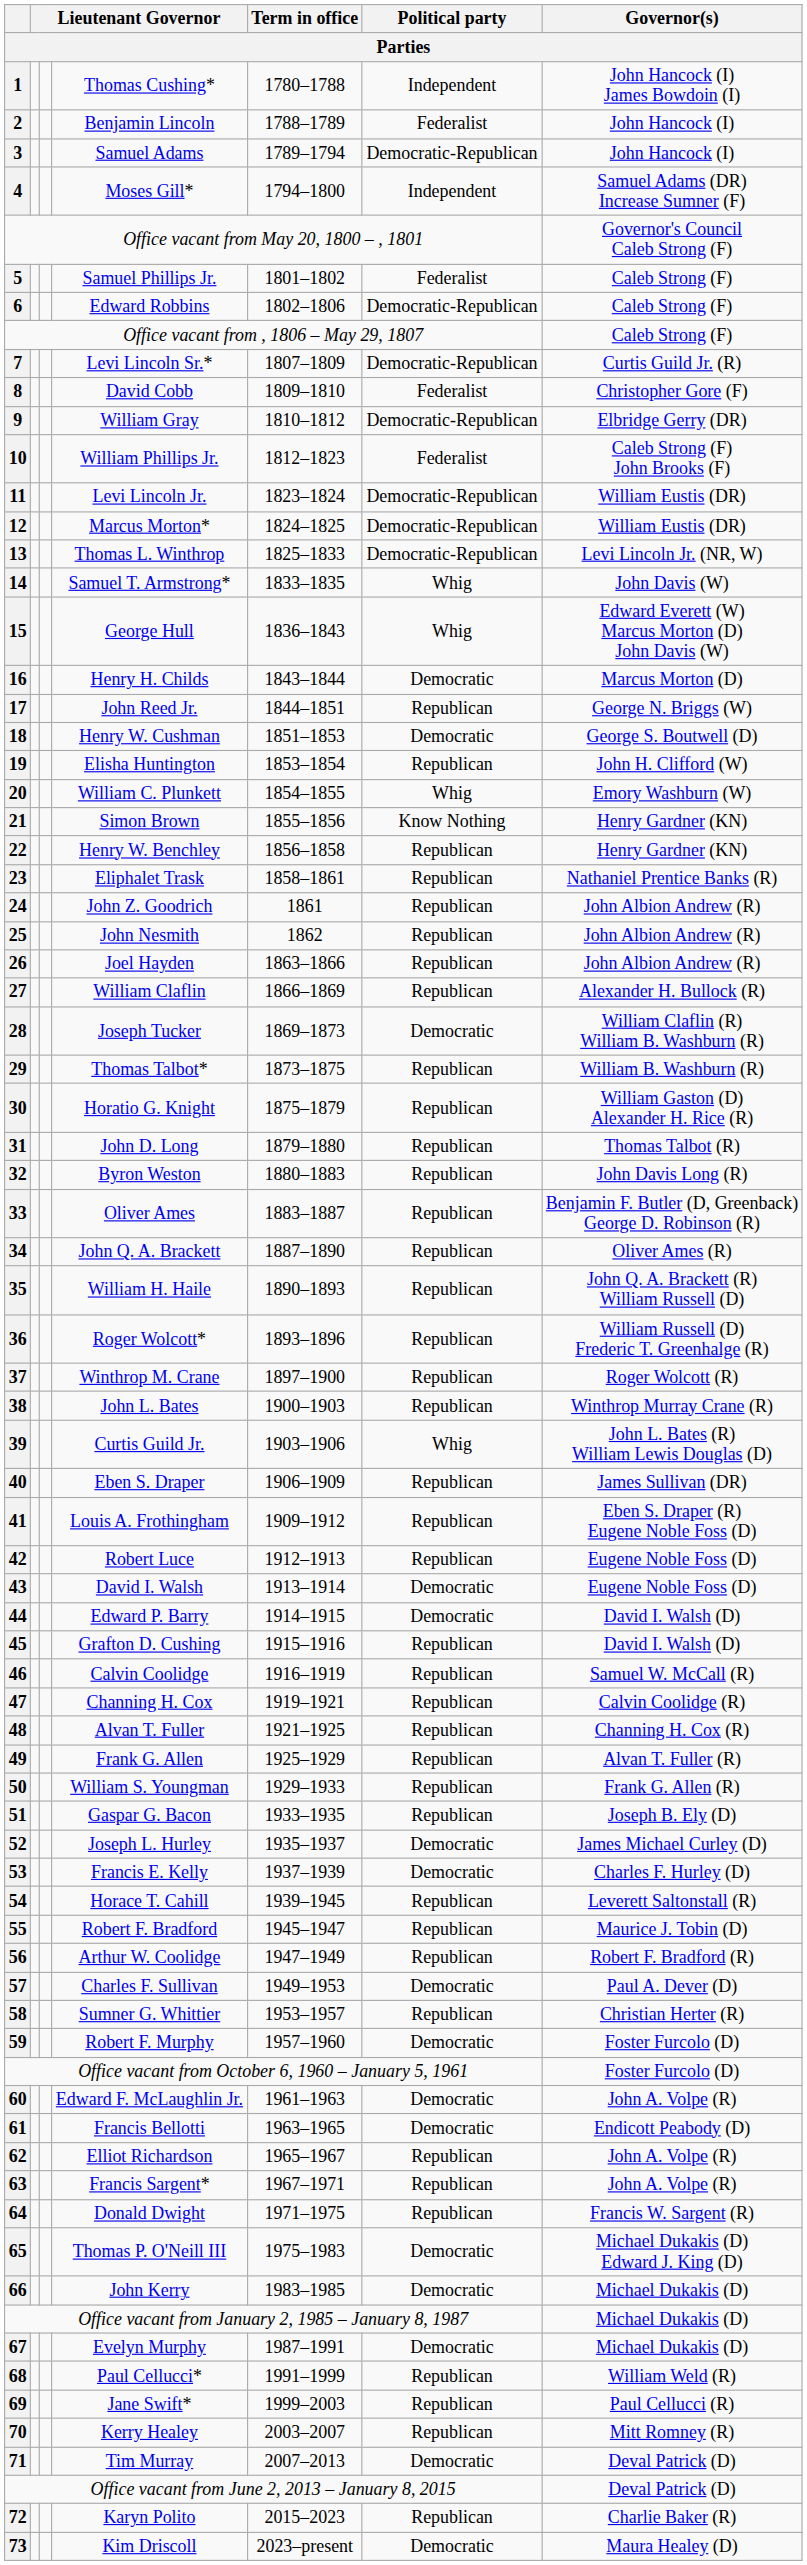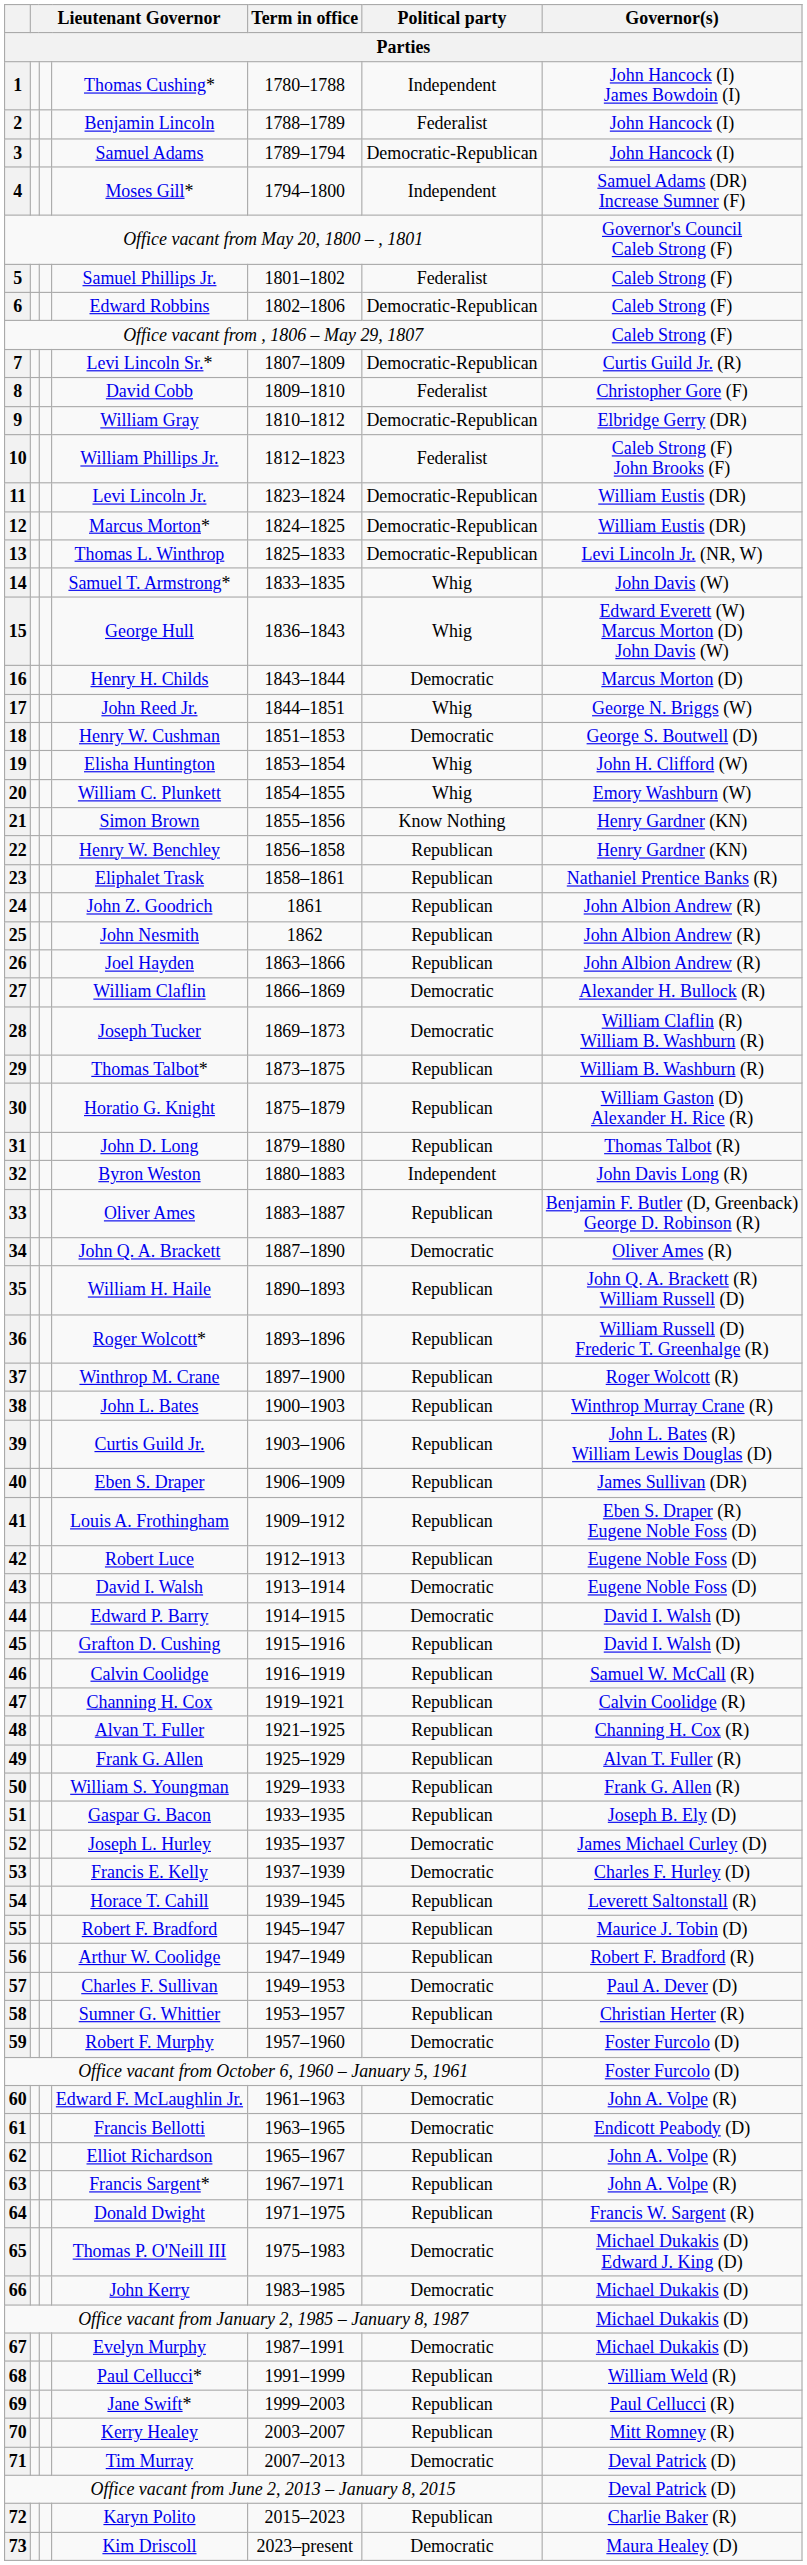17 | Political party: Republican -> Whig
19 | Political party: Republican -> Whig
27 | Political party: Republican -> Democratic
32 | Political party: Republican -> Independent
34 | Political party: Republican -> Democratic
39 | Political party: Whig -> Republican
